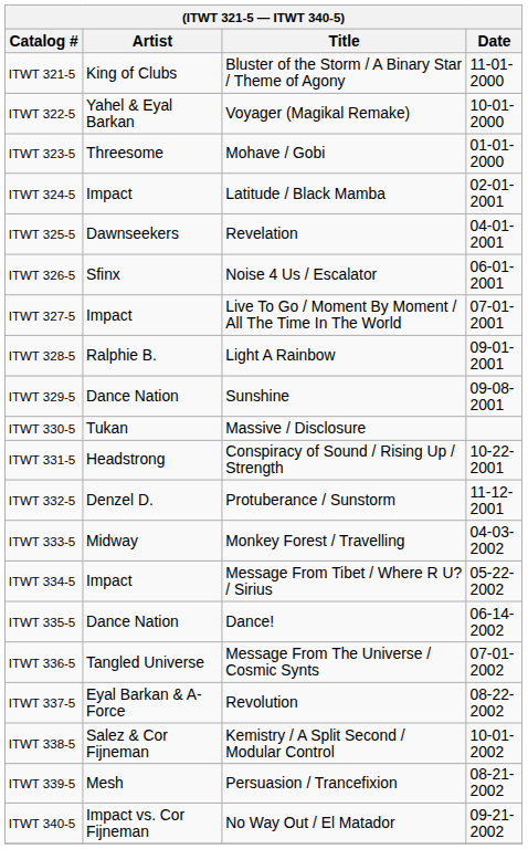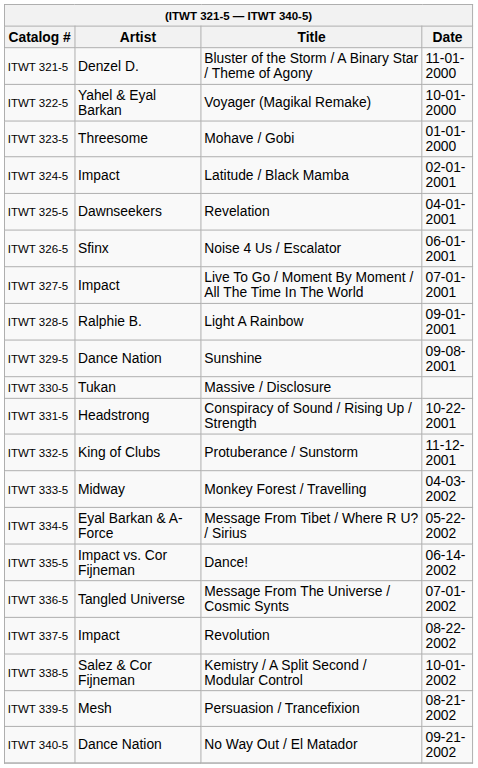ITWT 321-5 | Artist: King of Clubs -> Denzel D.
ITWT 332-5 | Artist: Denzel D. -> King of Clubs
ITWT 334-5 | Artist: Impact -> Eyal Barkan & A-Force
ITWT 335-5 | Artist: Dance Nation -> Impact vs. Cor Fijneman
ITWT 337-5 | Artist: Eyal Barkan & A-Force -> Impact
ITWT 340-5 | Artist: Impact vs. Cor Fijneman -> Dance Nation
